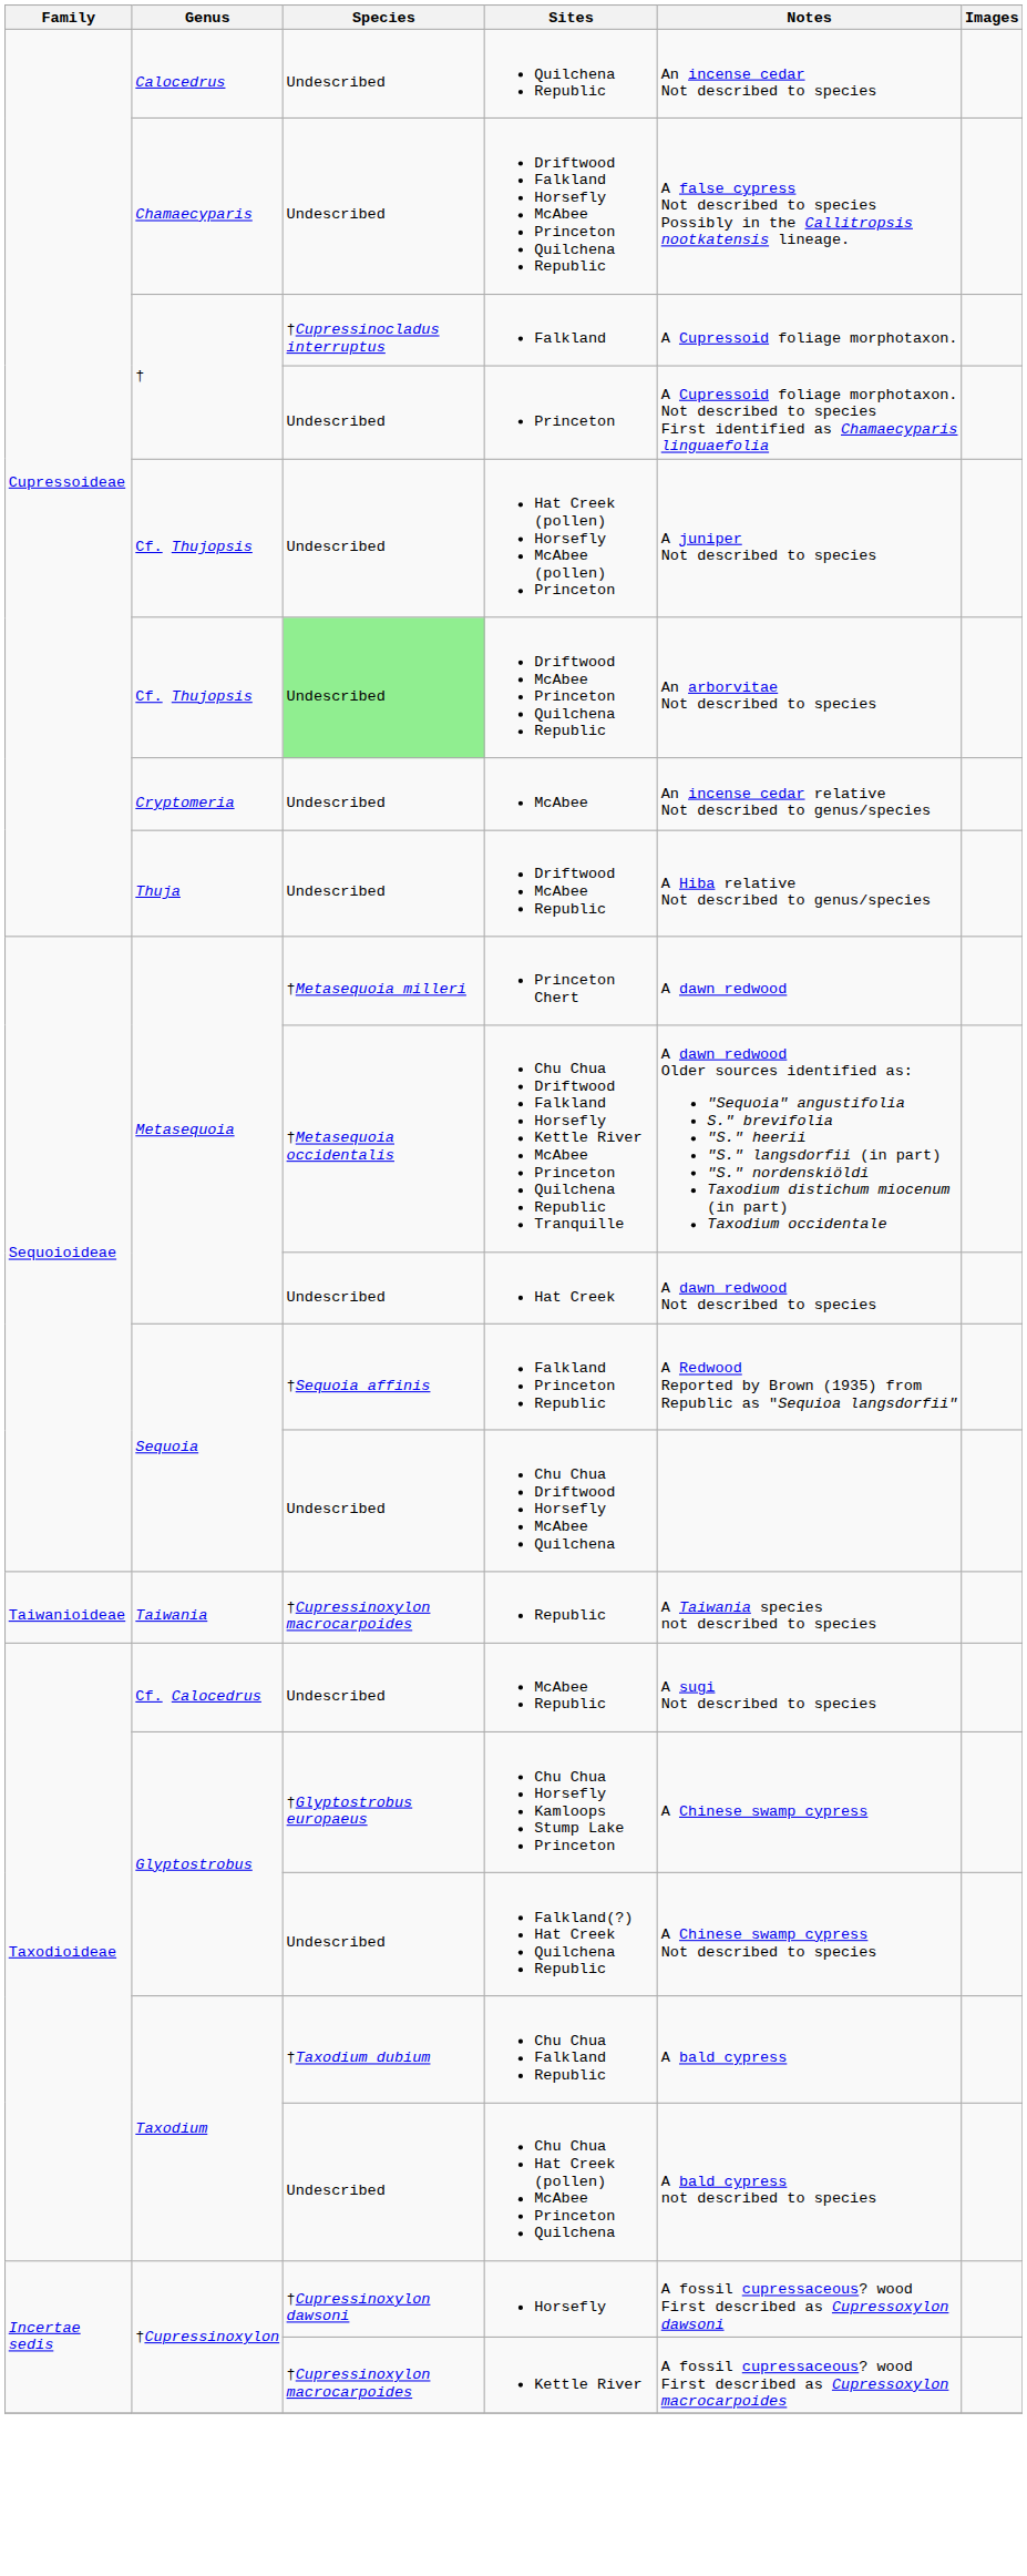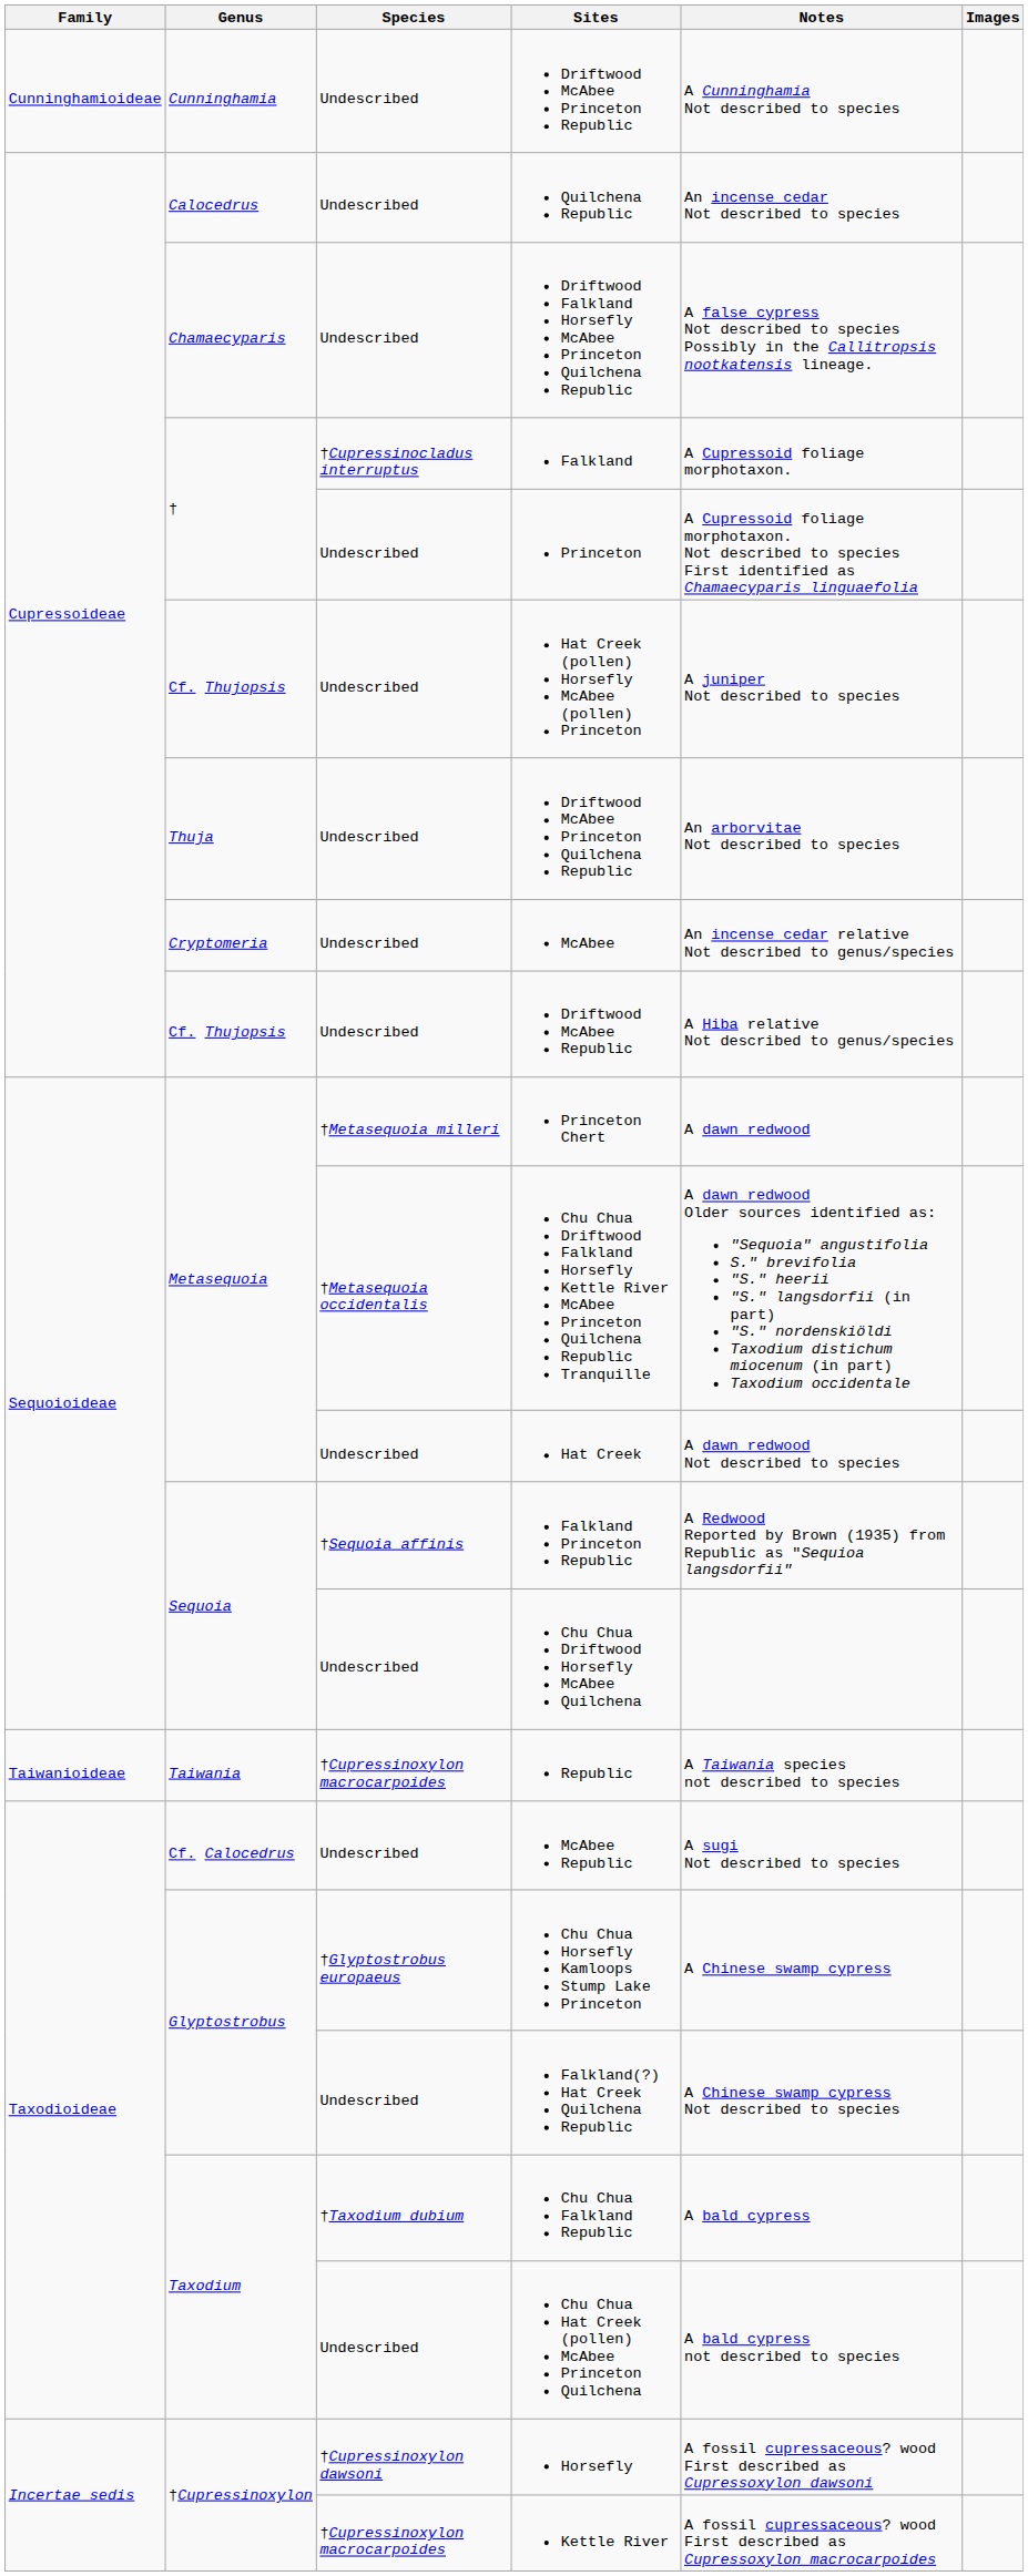+ row: Cunninghamioideae | Cunninghamia | Undescribed | Driftwood McAbee Princeton Republic | A Cunninghamia Not described to species
Driftwood McAbee Princeton Quilchena Republic | Genus: Cf. Thujopsis -> Thuja
Driftwood McAbee Princeton Quilchena Republic | Species: lightgreen background -> no background
Driftwood McAbee Republic | Genus: Thuja -> Cf. Thujopsis
